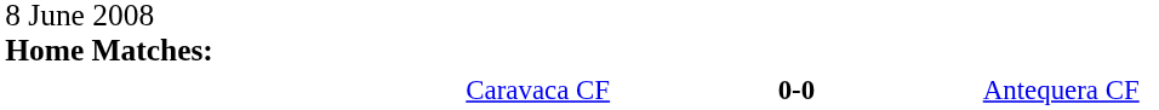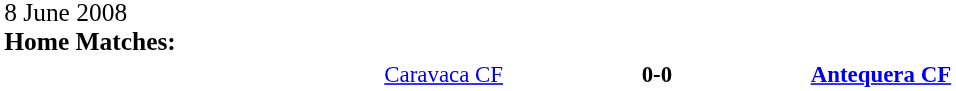Caravaca CF | column 3: normal -> bold
